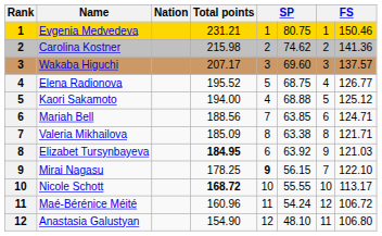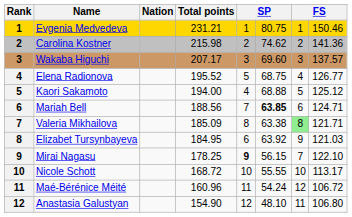Mariah Bell | column 6: normal -> bold
Valeria Mikhailova | column 7: no background -> lightgreen background
Elizabet Tursynbayeva | Total points: bold -> normal
Nicole Schott | Total points: bold -> normal
